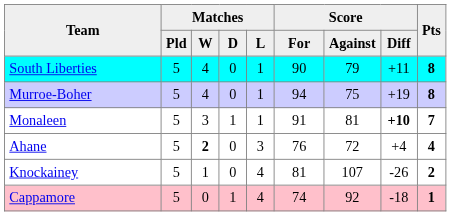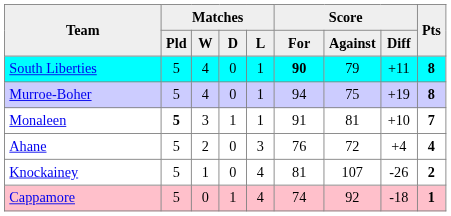South Liberties | Score / For: normal -> bold
Monaleen | Matches / Pld: normal -> bold
Monaleen | Score / Diff: bold -> normal
Ahane | Matches / W: bold -> normal
